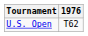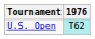U.S. Open | 1976: no background -> paleturquoise background
